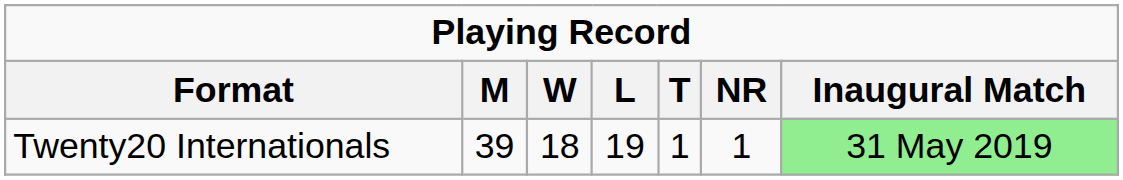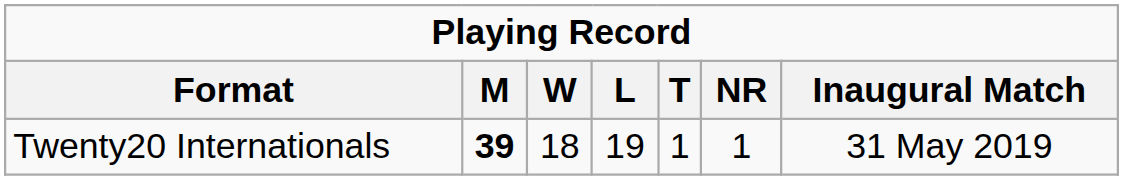Twenty20 Internationals | M: normal -> bold
Twenty20 Internationals | Inaugural Match: lightgreen background -> no background
